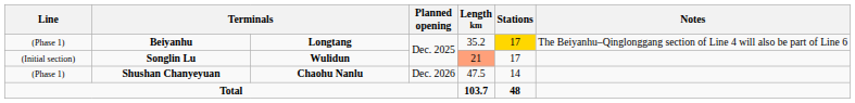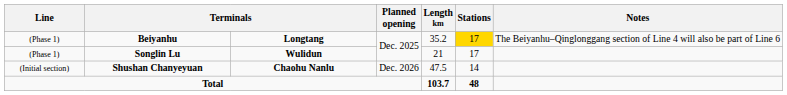Songlin Lu | Line: (Initial section) -> (Phase 1)
Songlin Lu | Length km: lightsalmon background -> no background
Shushan Chanyeyuan | Line: (Phase 1) -> (Initial section)
